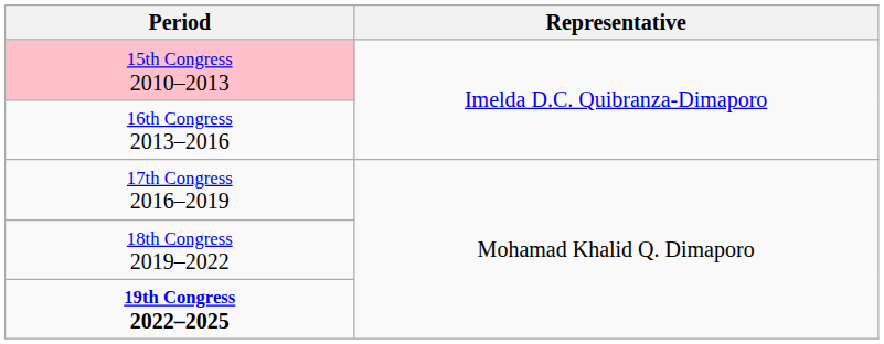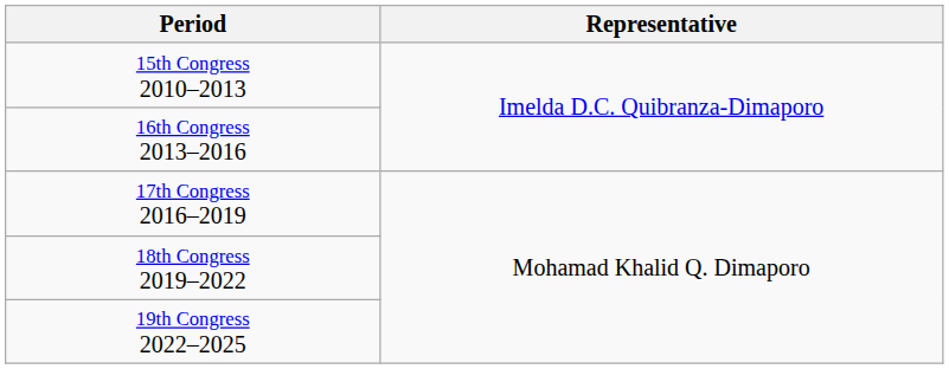15th Congress 2010–2013 | Period: pink background -> no background
19th Congress 2022–2025 | Period: bold -> normal
